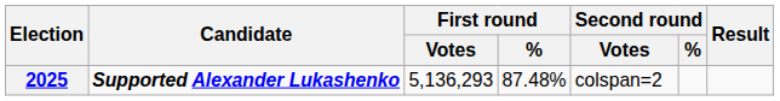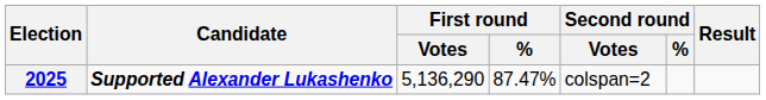2025 | First round / Votes: 5,136,293 -> 5,136,290
2025 | First round / %: 87.48% -> 87.47%
